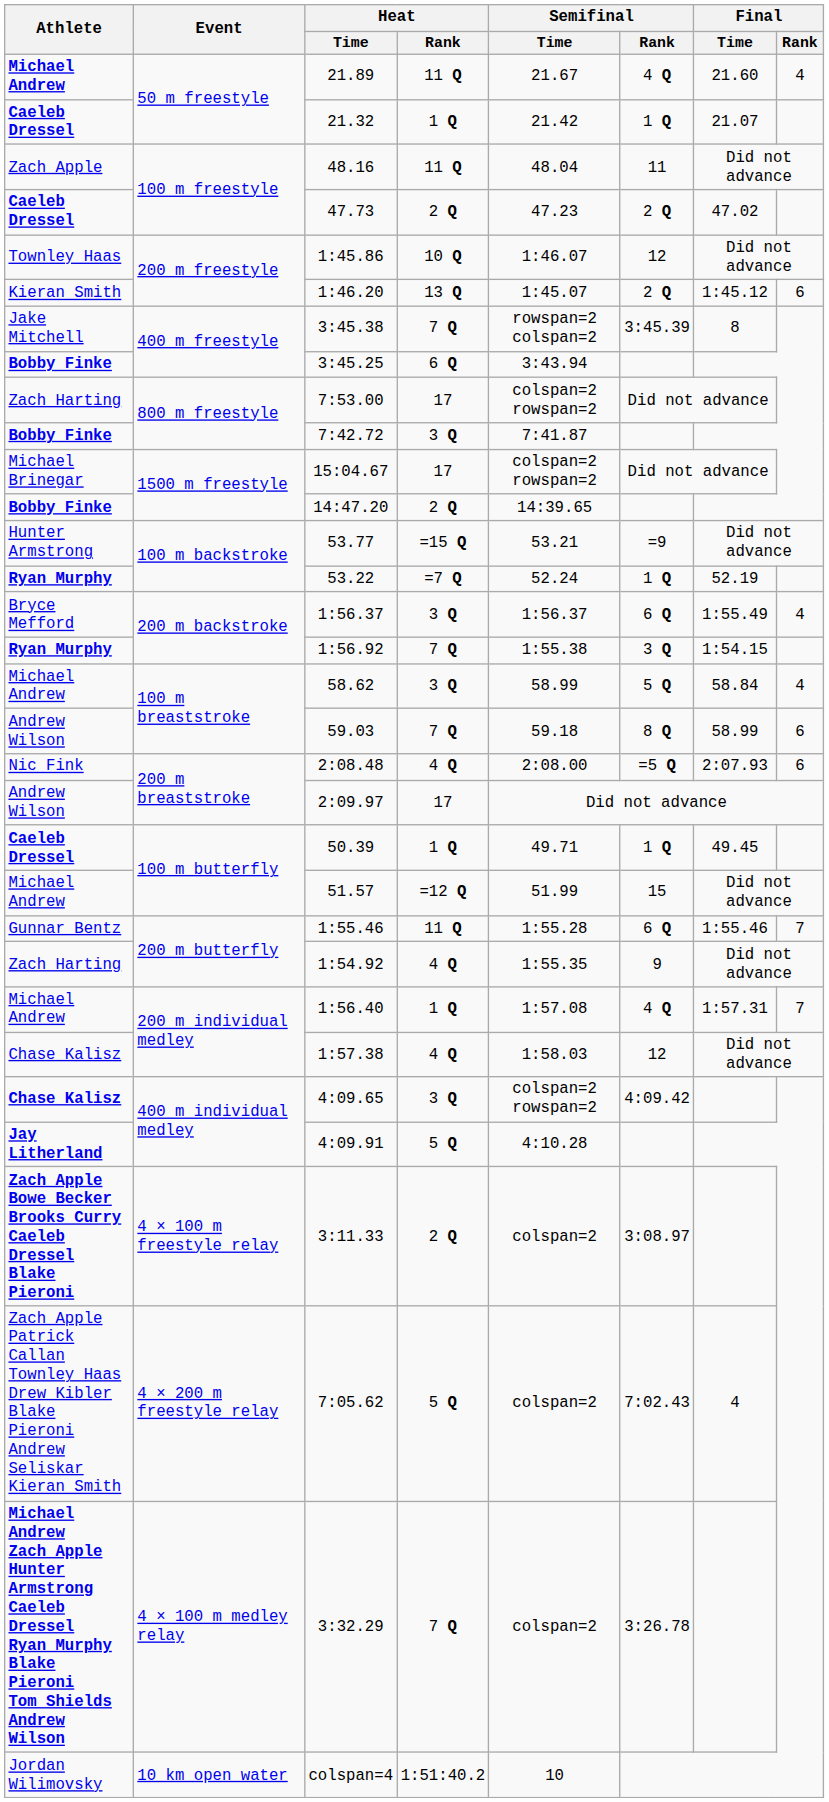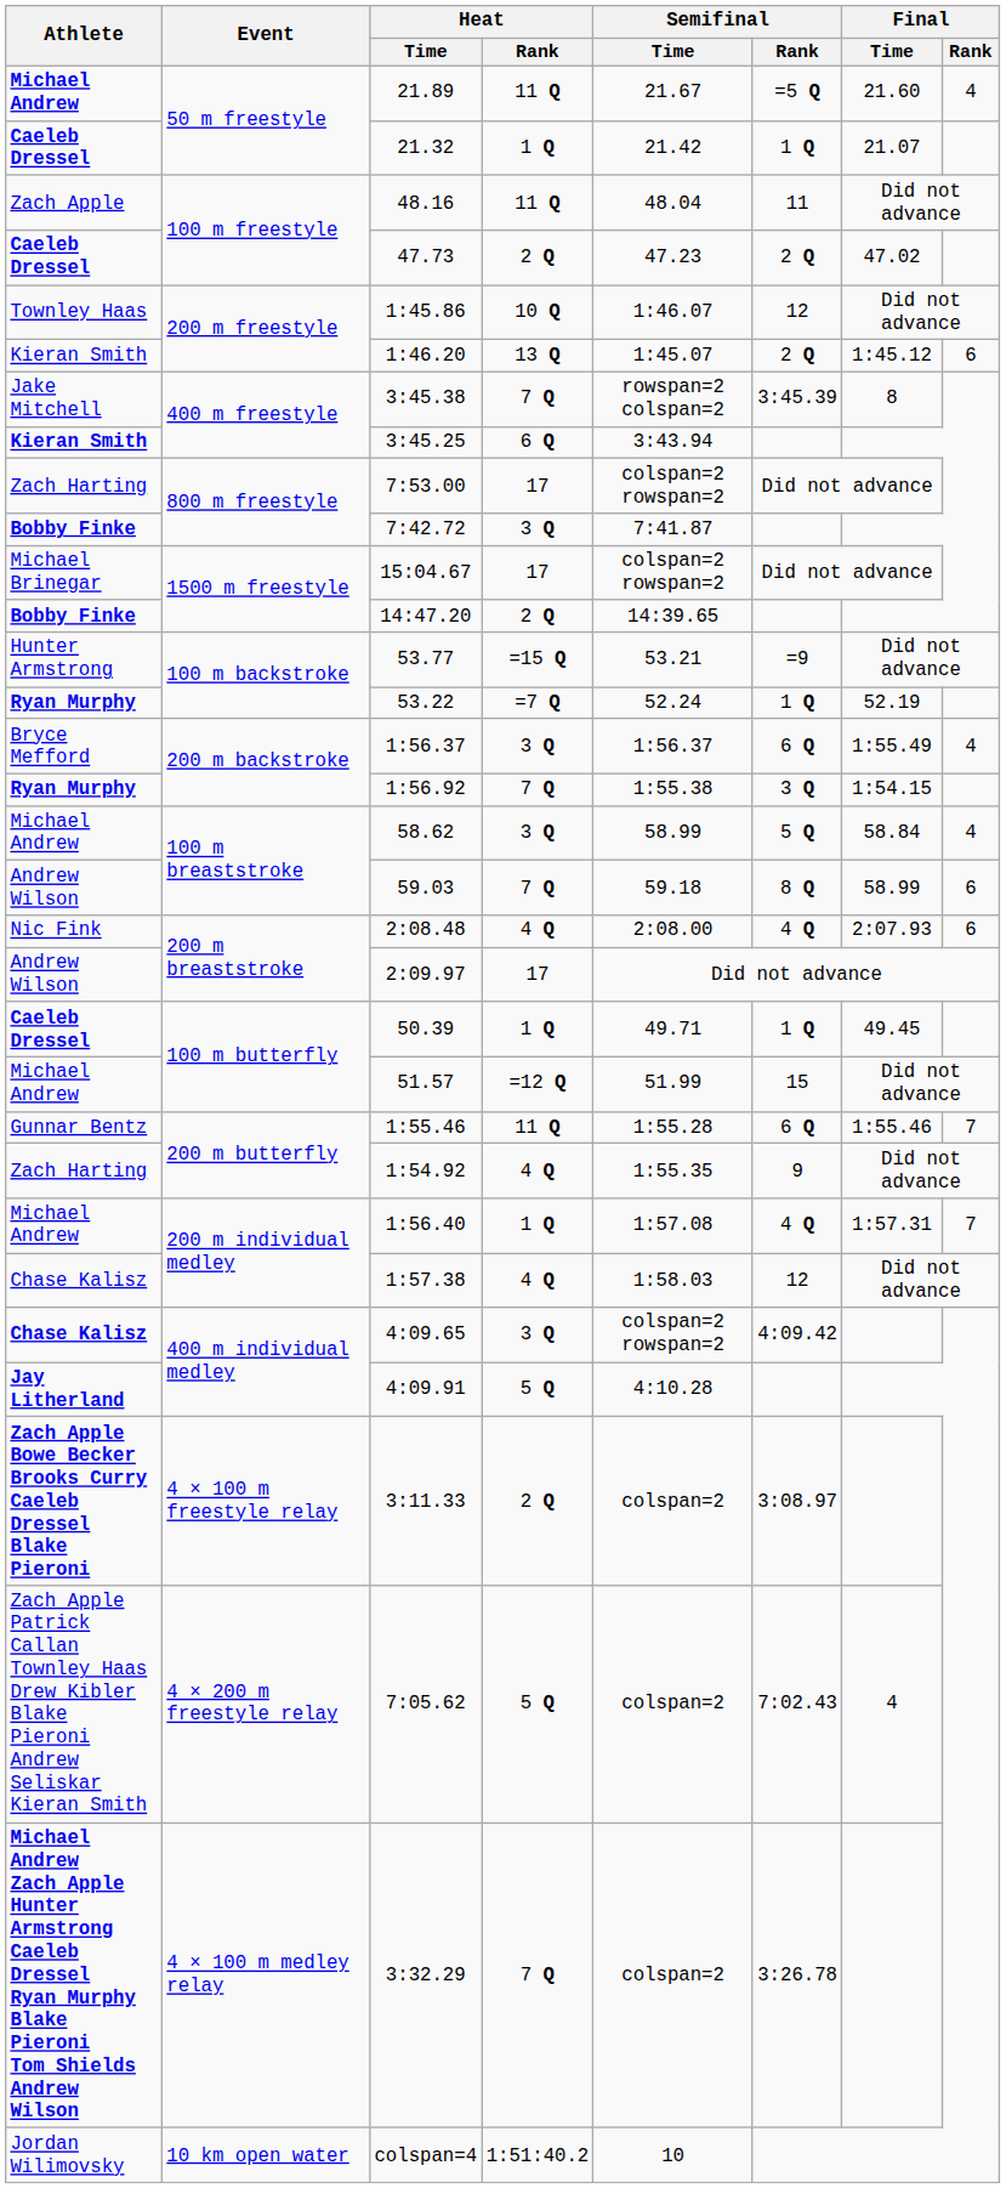21.89 | Semifinal / Rank: 4 Q -> =5 Q
3:45.25 | Athlete: Bobby Finke -> Kieran Smith
2:08.48 | Semifinal / Rank: =5 Q -> 4 Q
